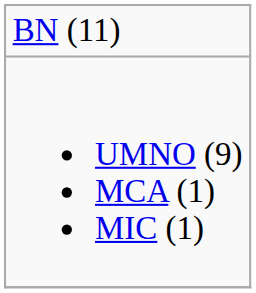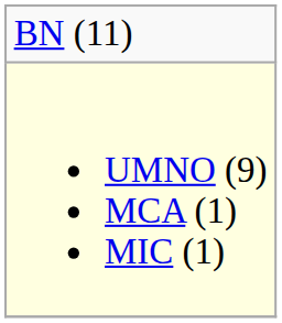row 2 | column 1: no background -> lightyellow background
